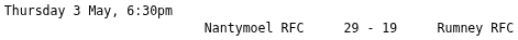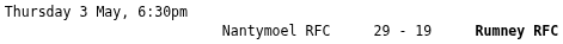Nantymoel RFC | column 3: normal -> bold
